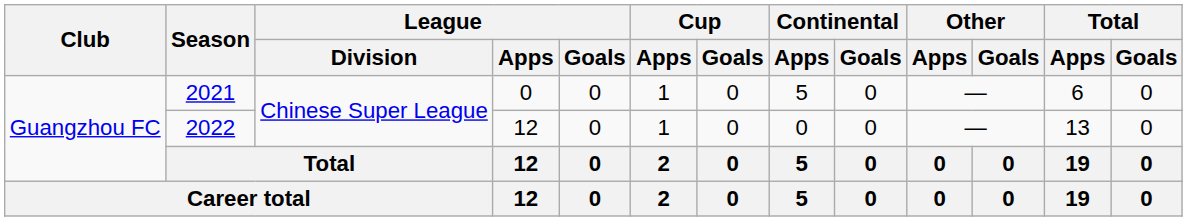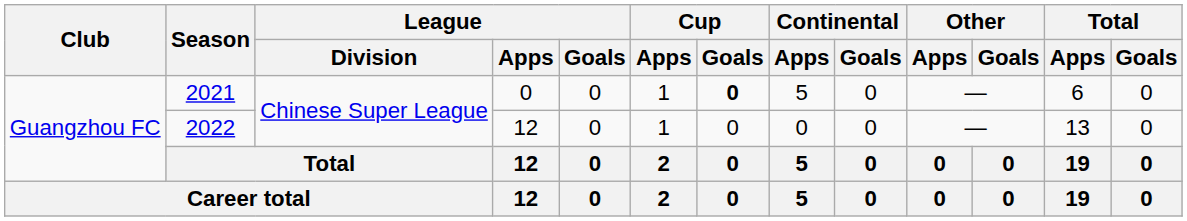2021 | Cup / Goals: normal -> bold
